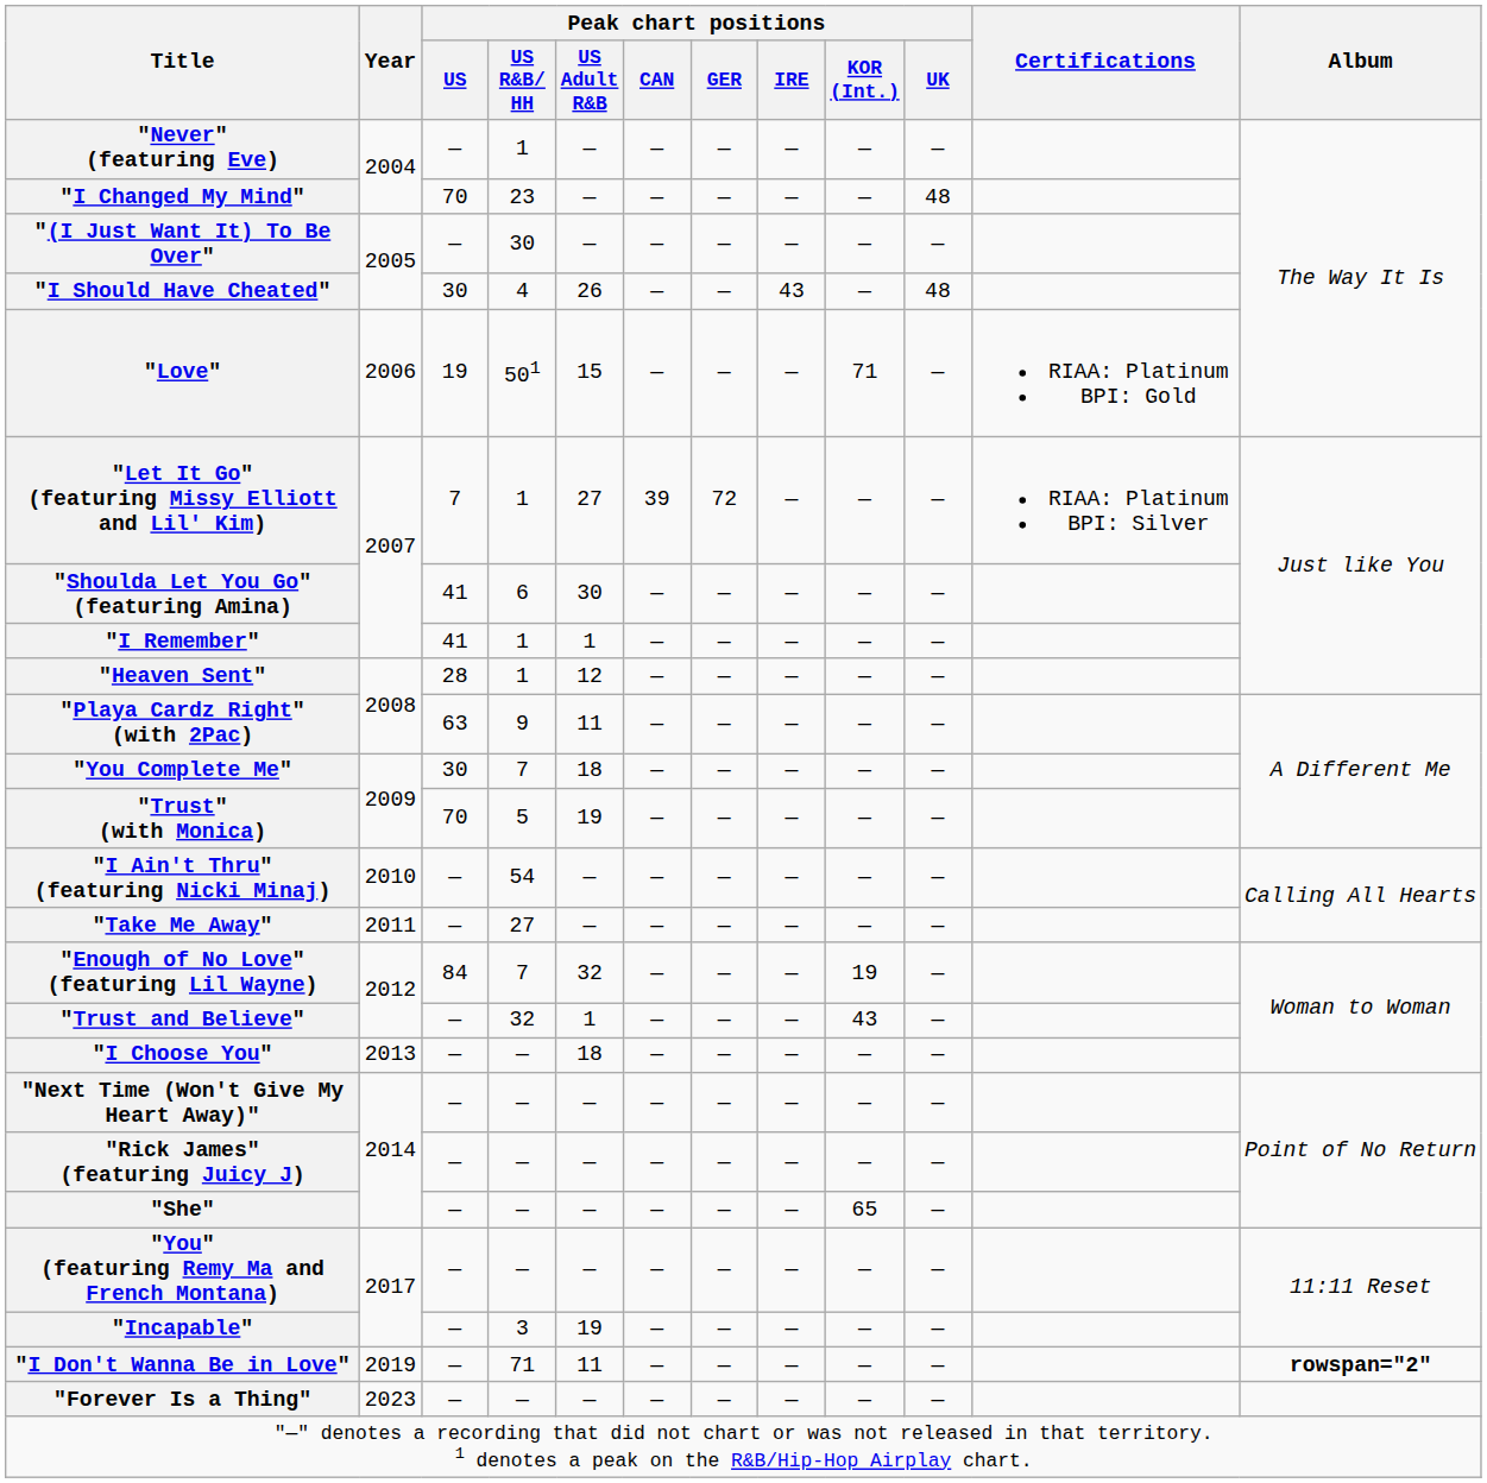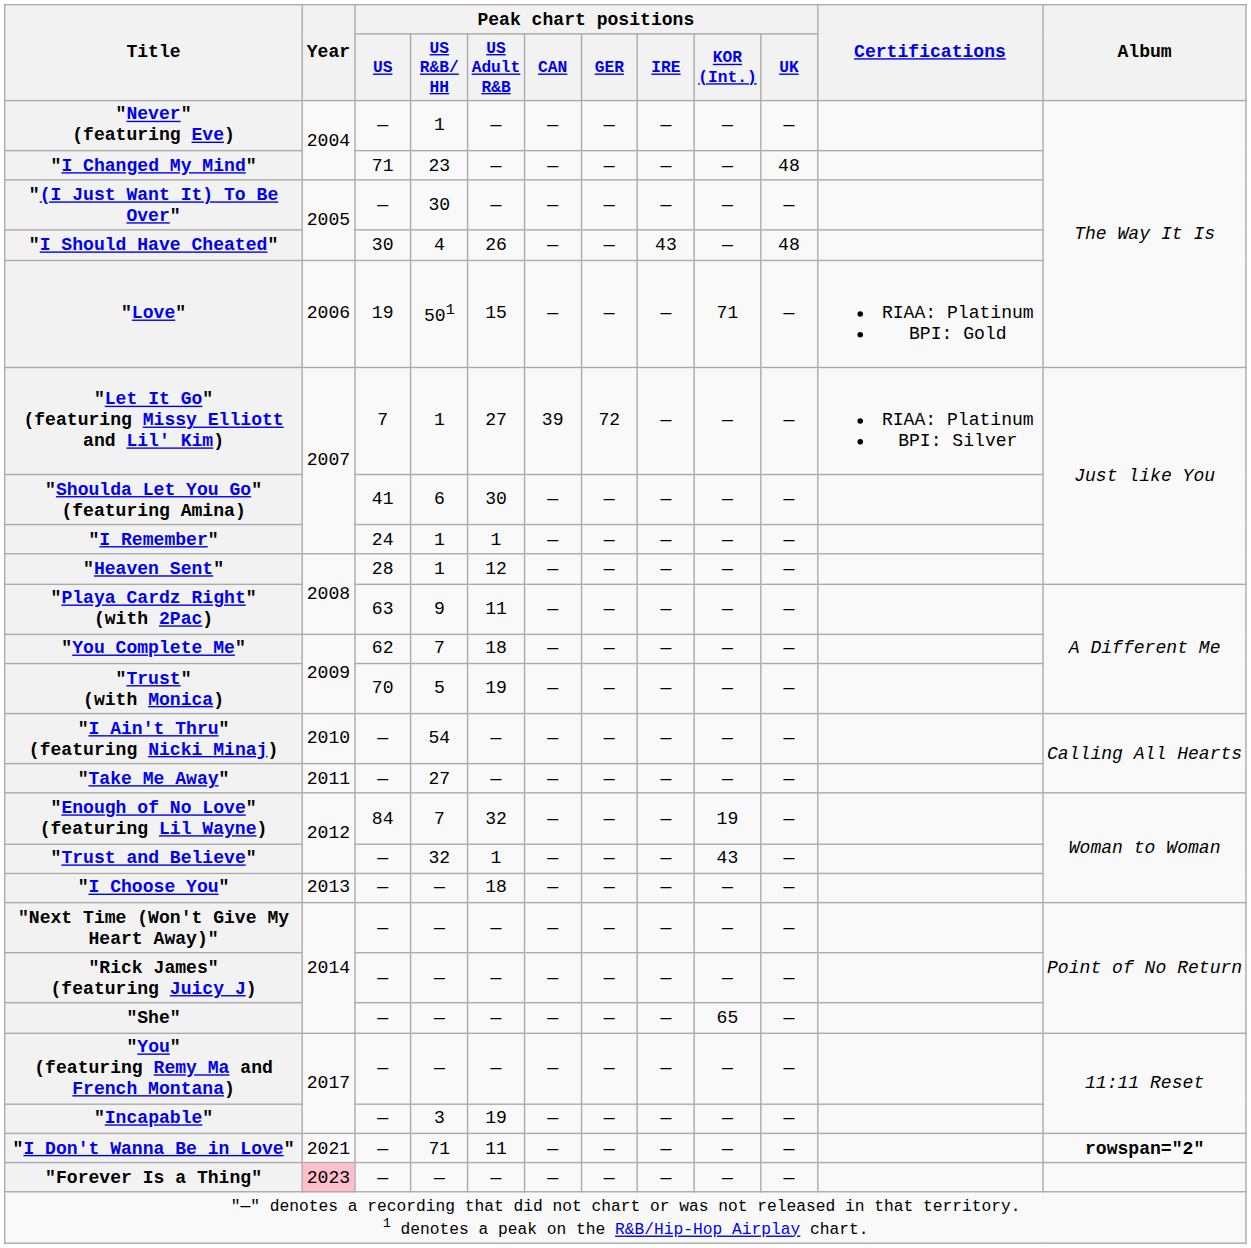"I Changed My Mind" | Peak chart positions / US: 70 -> 71
"I Remember" | Peak chart positions / US: 41 -> 24
"You Complete Me" | Peak chart positions / US: 30 -> 62
"I Don't Wanna Be in Love" | Year: 2019 -> 2021
"Forever Is a Thing" | Year: no background -> pink background
